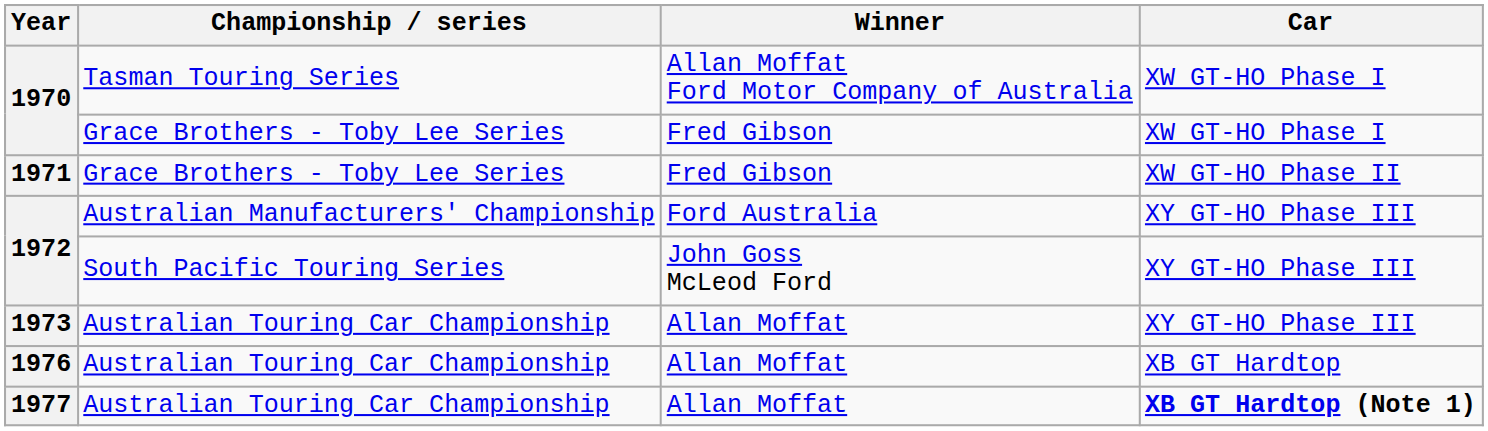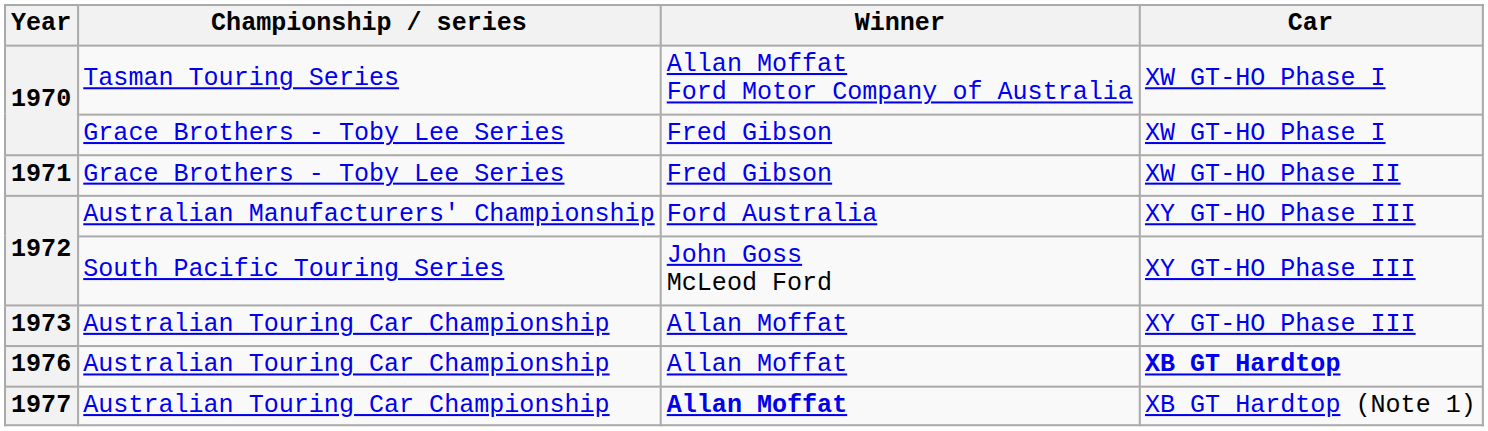1976 | Car: normal -> bold
1977 | Winner: normal -> bold
1977 | Car: bold -> normal
